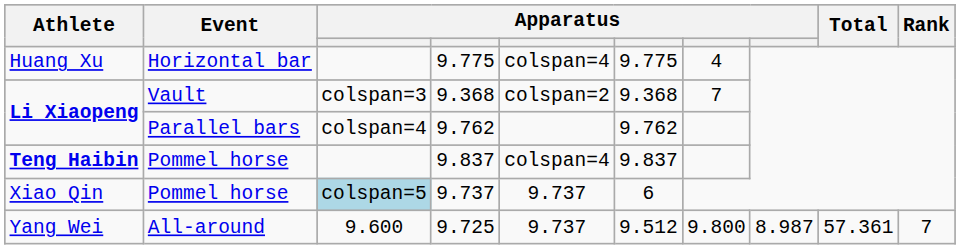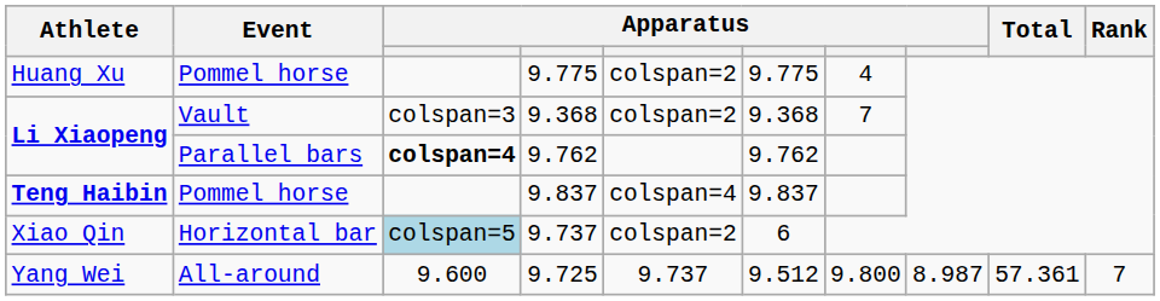row 3 | Event: Horizontal bar -> Pommel horse
row 3 | column 5: colspan=4 -> colspan=2
row 5 | column 3: normal -> bold
row 7 | Event: Pommel horse -> Horizontal bar
row 7 | column 5: 9.737 -> colspan=2
